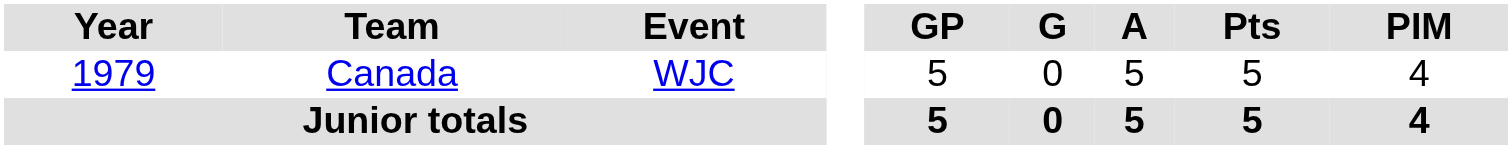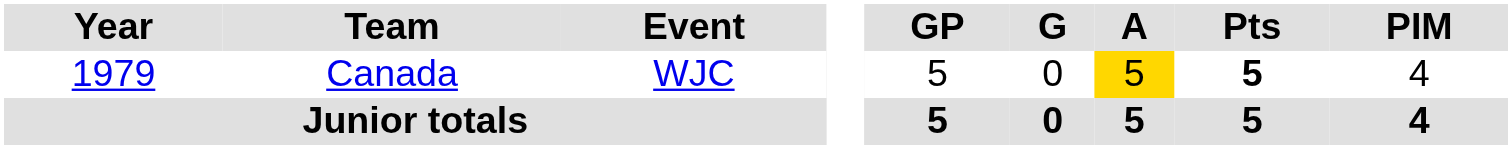Canada | A: no background -> gold background
Canada | Pts: normal -> bold
